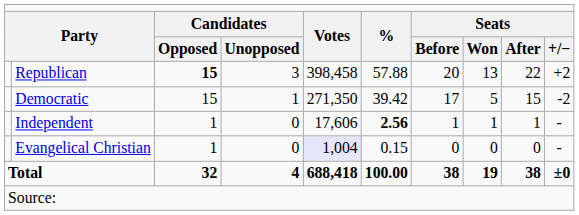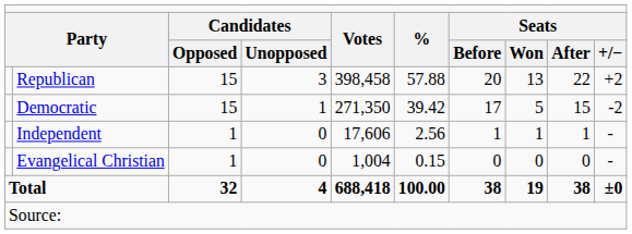Republican | column 3: bold -> normal
Independent | column 6: bold -> normal
Evangelical Christian | column 5: lavender background -> no background
